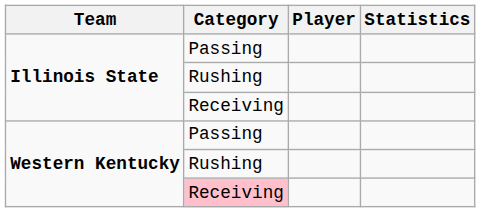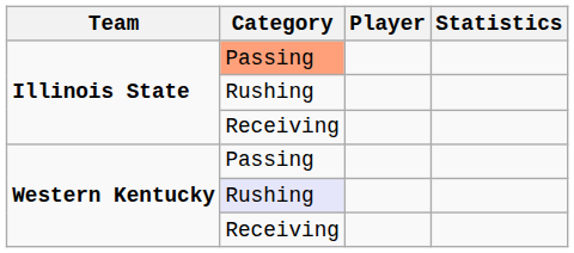Illinois State / Passing | Category: no background -> lightsalmon background
Western Kentucky / Rushing | Category: no background -> lavender background
Western Kentucky / Receiving | Category: pink background -> no background
